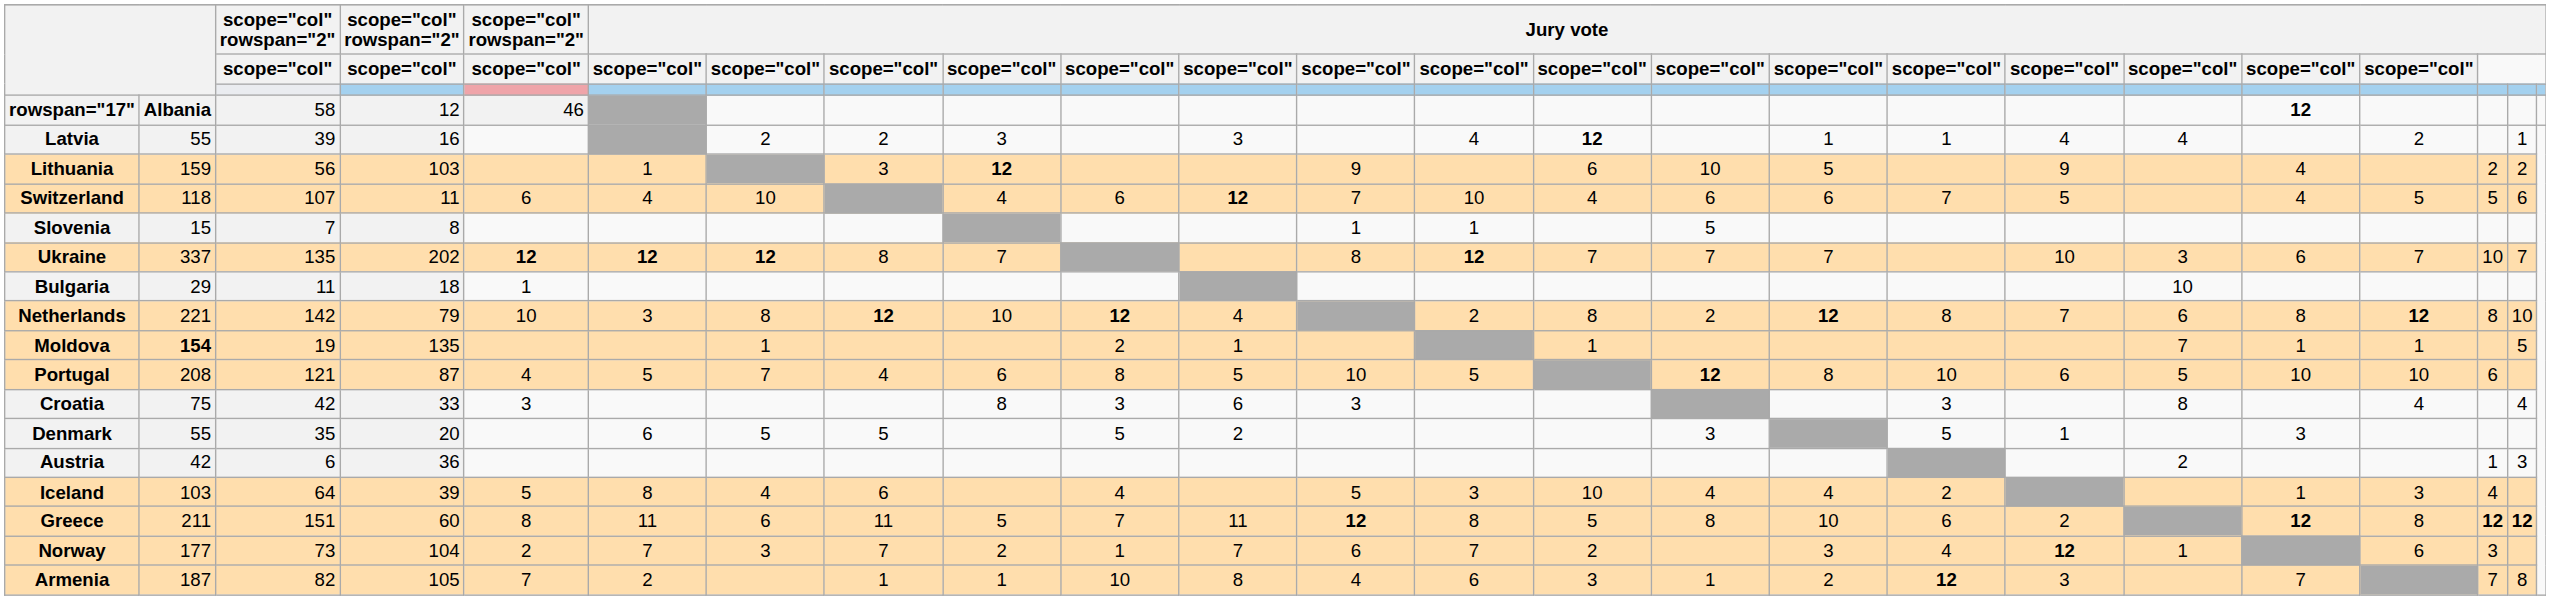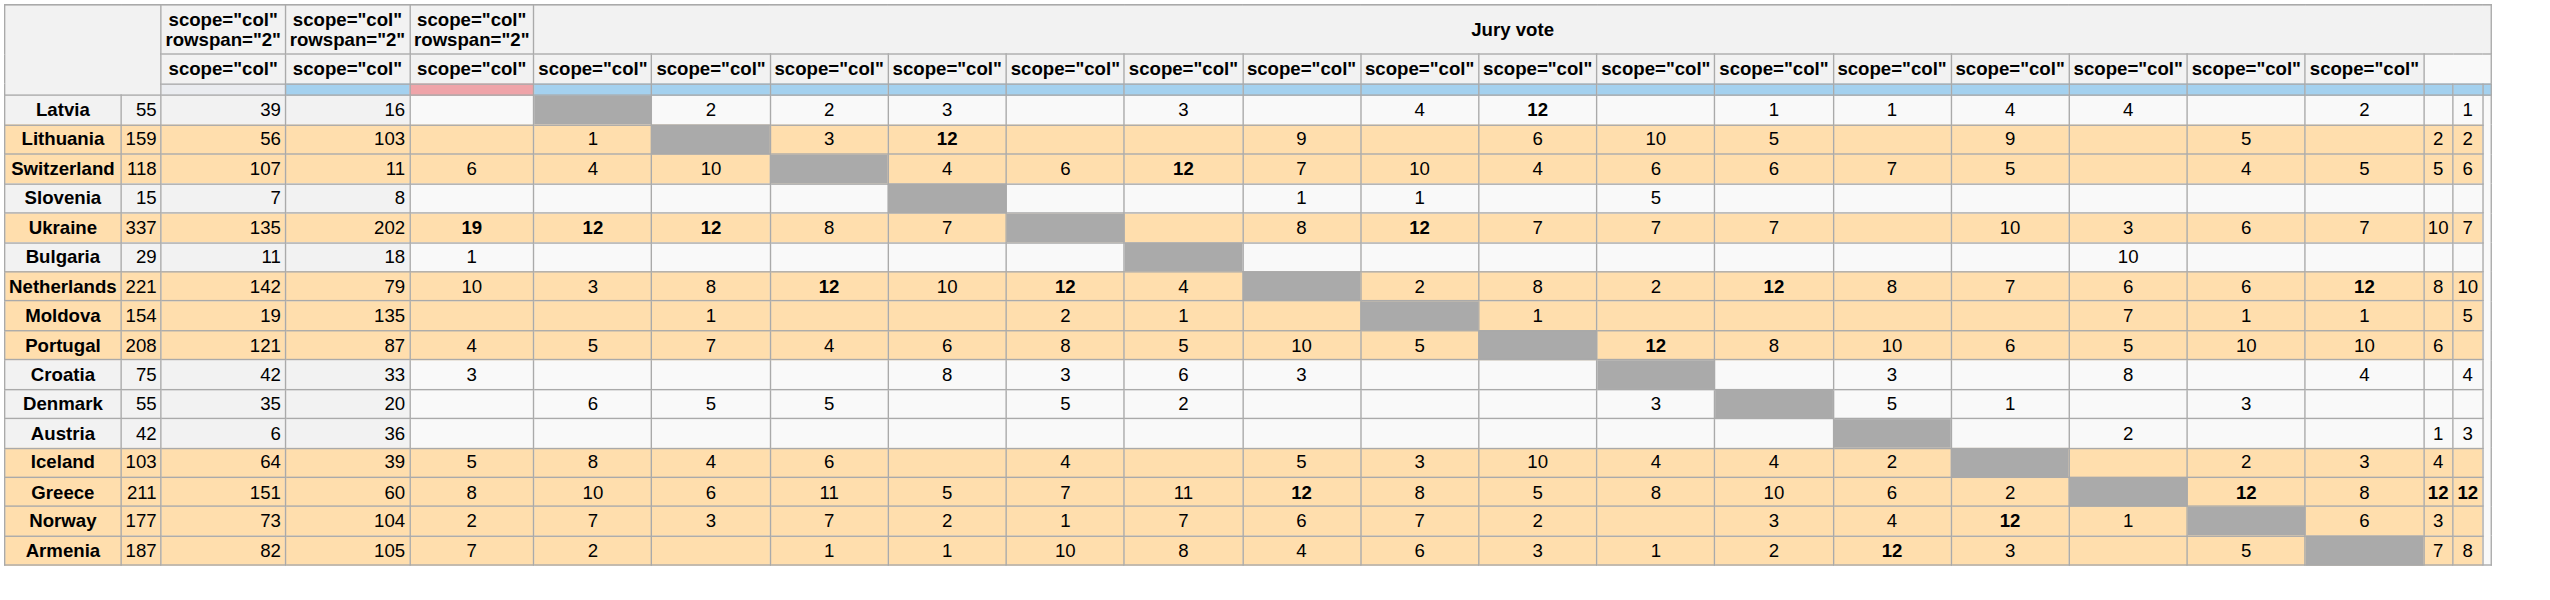- row: rowspan="17" | Albania | 58 | 12 | 46 | 12
Lithuania | column 20: 4 -> 5
Ukraine | column 5: 12 -> 19
Netherlands | column 20: 8 -> 6
Moldova | column 2: bold -> normal
Iceland | column 20: 1 -> 2
Greece | column 6: 11 -> 10
Armenia | column 20: 7 -> 5
